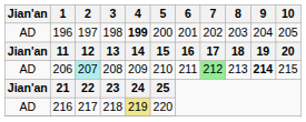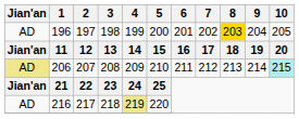196 | 4: bold -> normal
196 | 8: no background -> gold background
206 | Jian'an: no background -> khaki background
206 | 2: paleturquoise background -> no background
206 | 7: lightgreen background -> no background
206 | 9: bold -> normal
206 | 10: no background -> paleturquoise background
